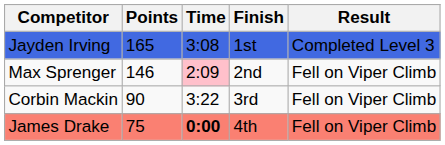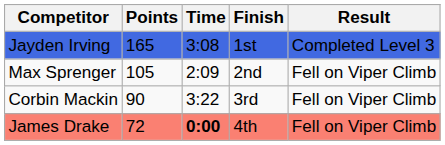Max Sprenger | Points: 146 -> 105
Max Sprenger | Time: pink background -> no background
James Drake | Points: 75 -> 72
